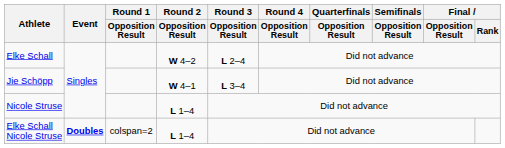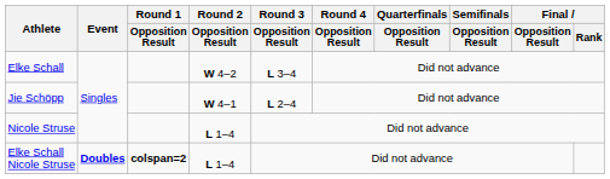Elke Schall | Round 3 / Opposition Result: L 2–4 -> L 3–4
Jie Schöpp | Round 3 / Opposition Result: L 3–4 -> L 2–4
Elke Schall Nicole Struse | Round 1 / Opposition Result: normal -> bold
